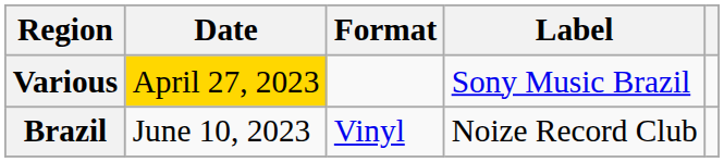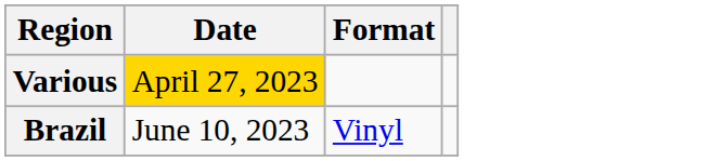- column: Label | Sony Music Brazil | Noize Record Club
